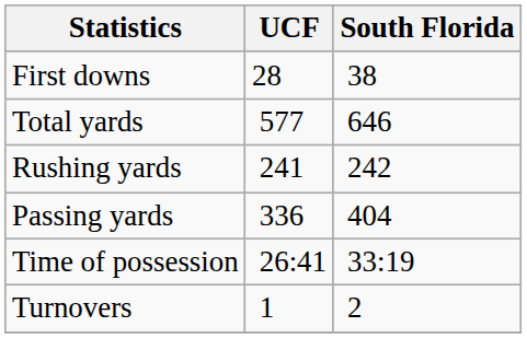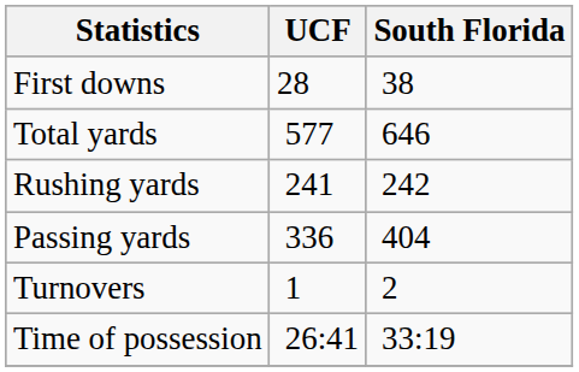rows swapped: Turnovers <-> Time of possession
